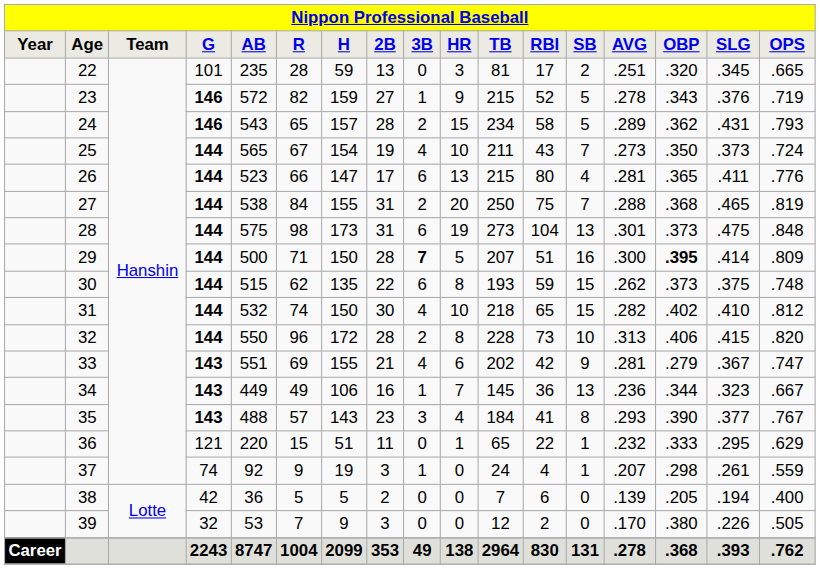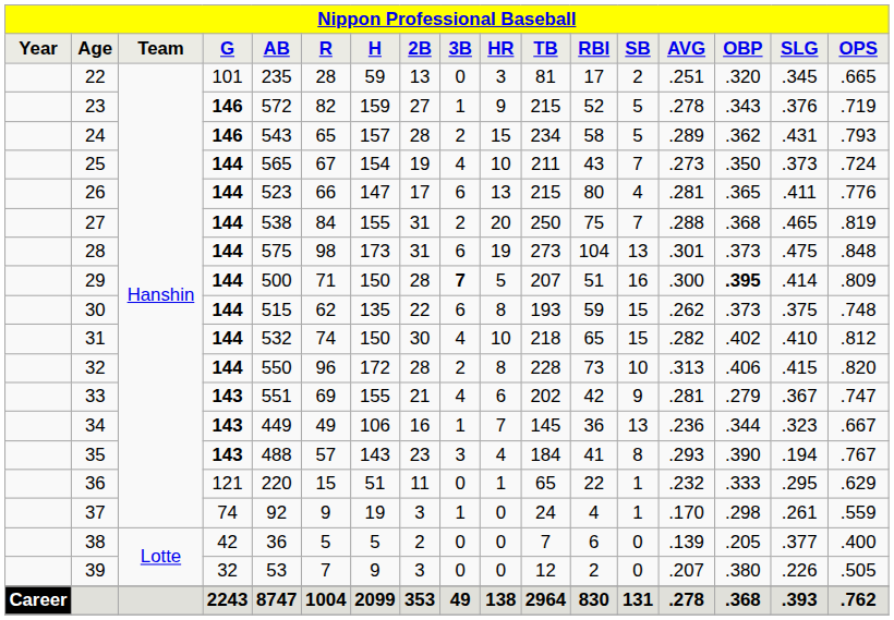35 | SLG: .377 -> .194
37 | AVG: .207 -> .170
38 | SLG: .194 -> .377
39 | AVG: .170 -> .207
